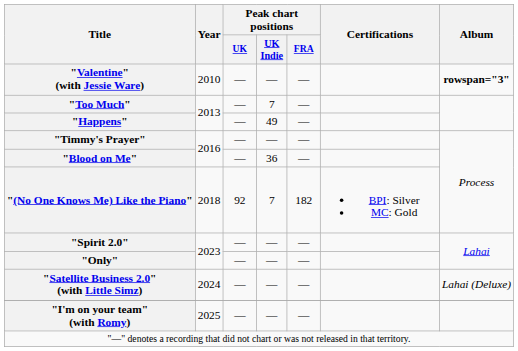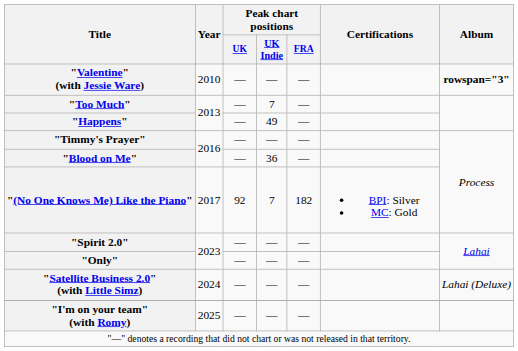"(No One Knows Me) Like the Piano" | Year: 2018 -> 2017
